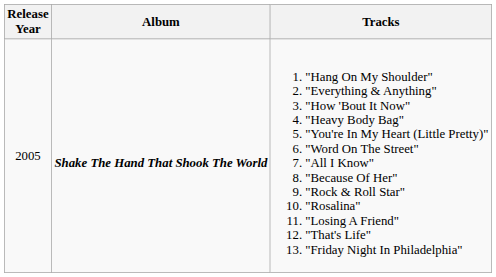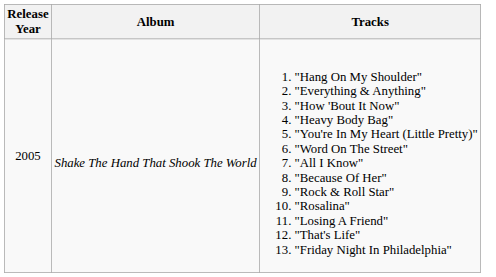row 2 | Album: bold -> normal
